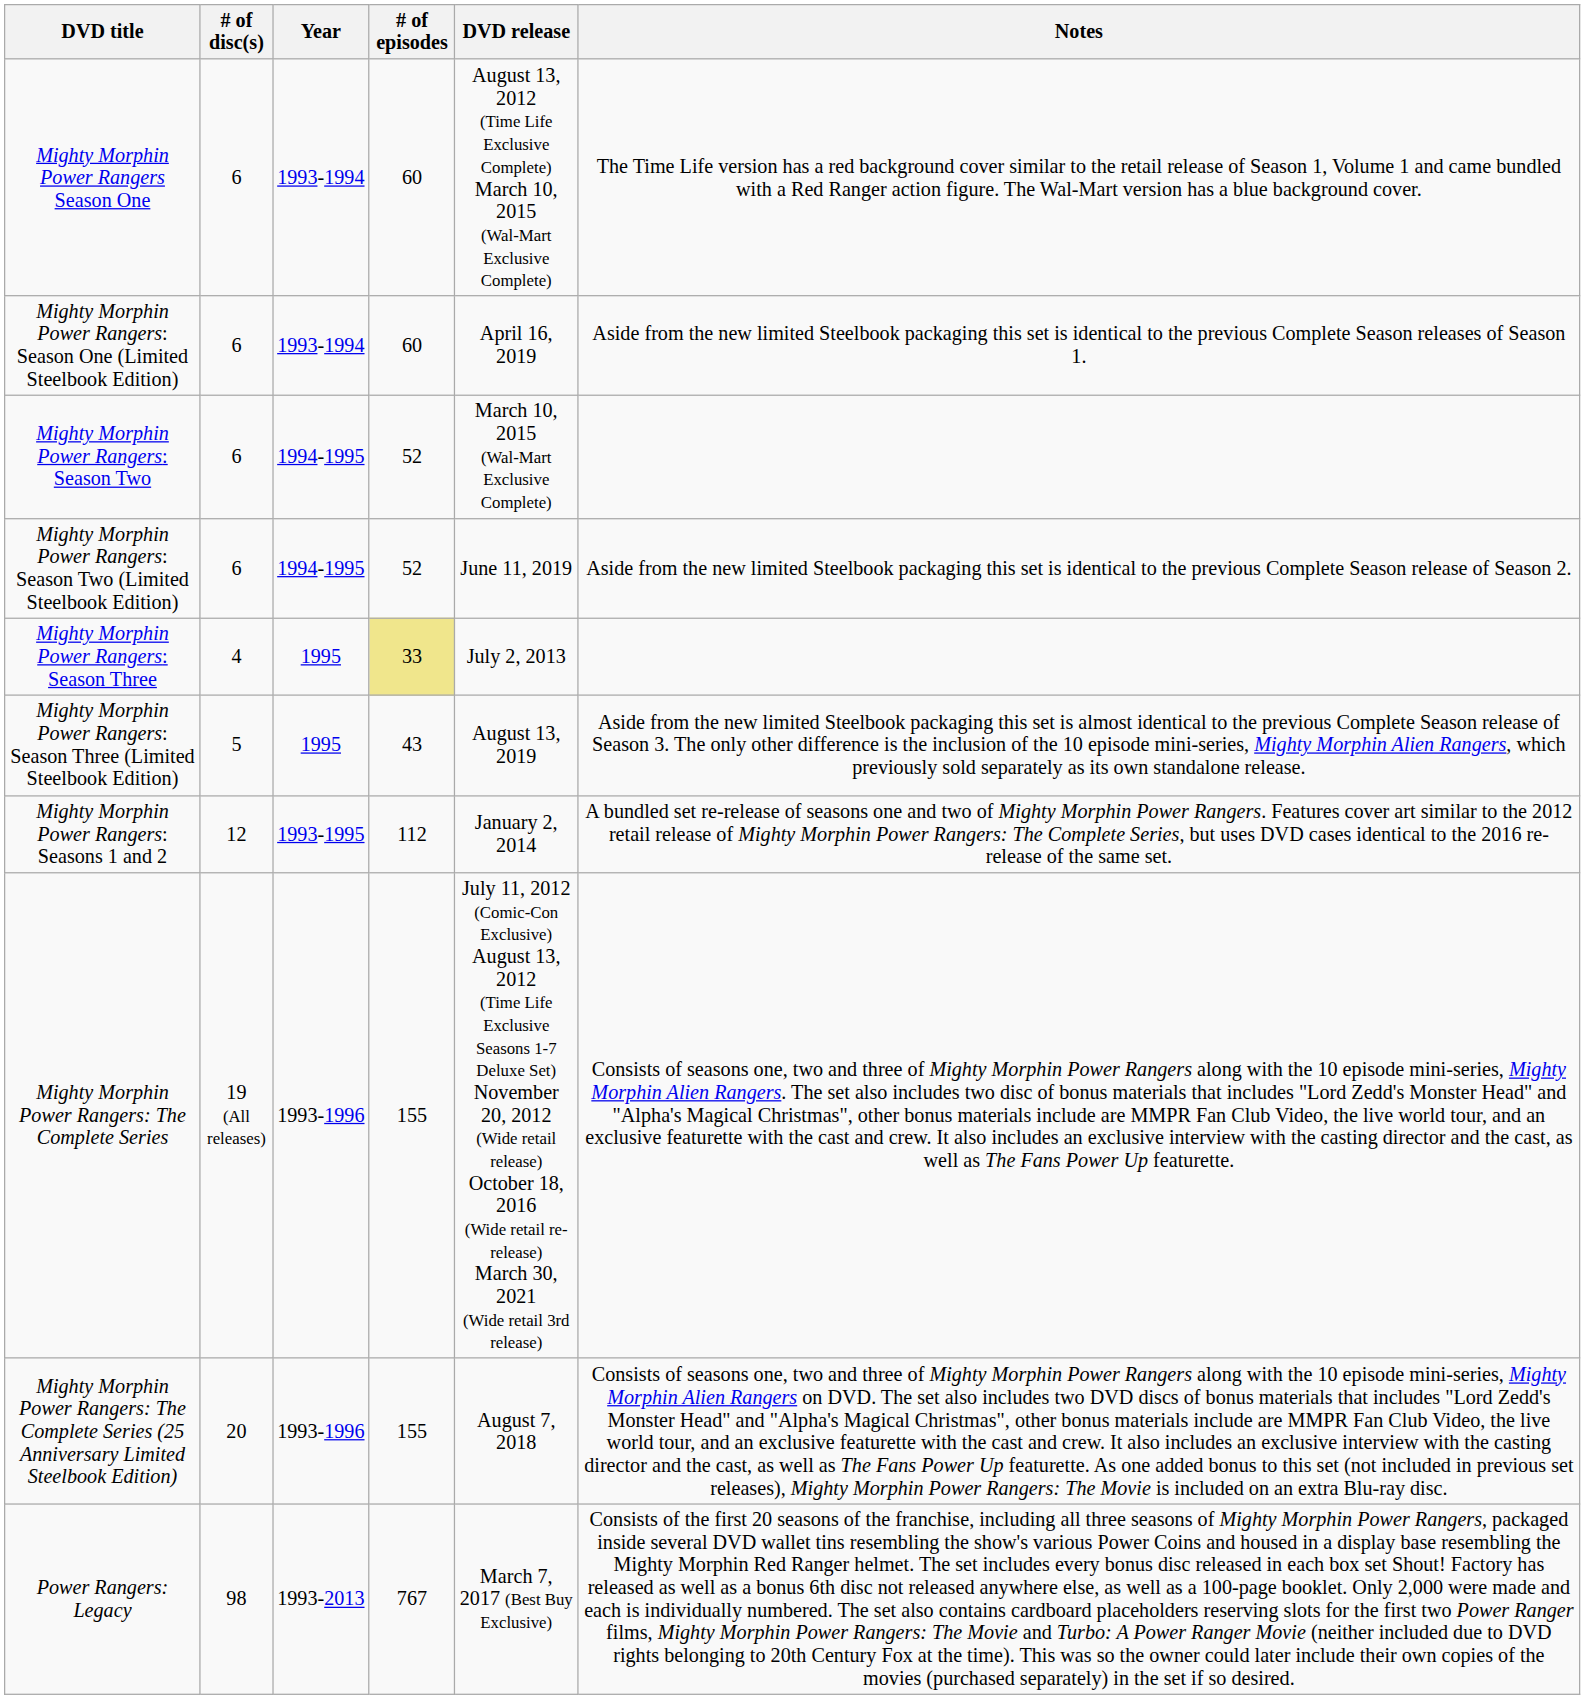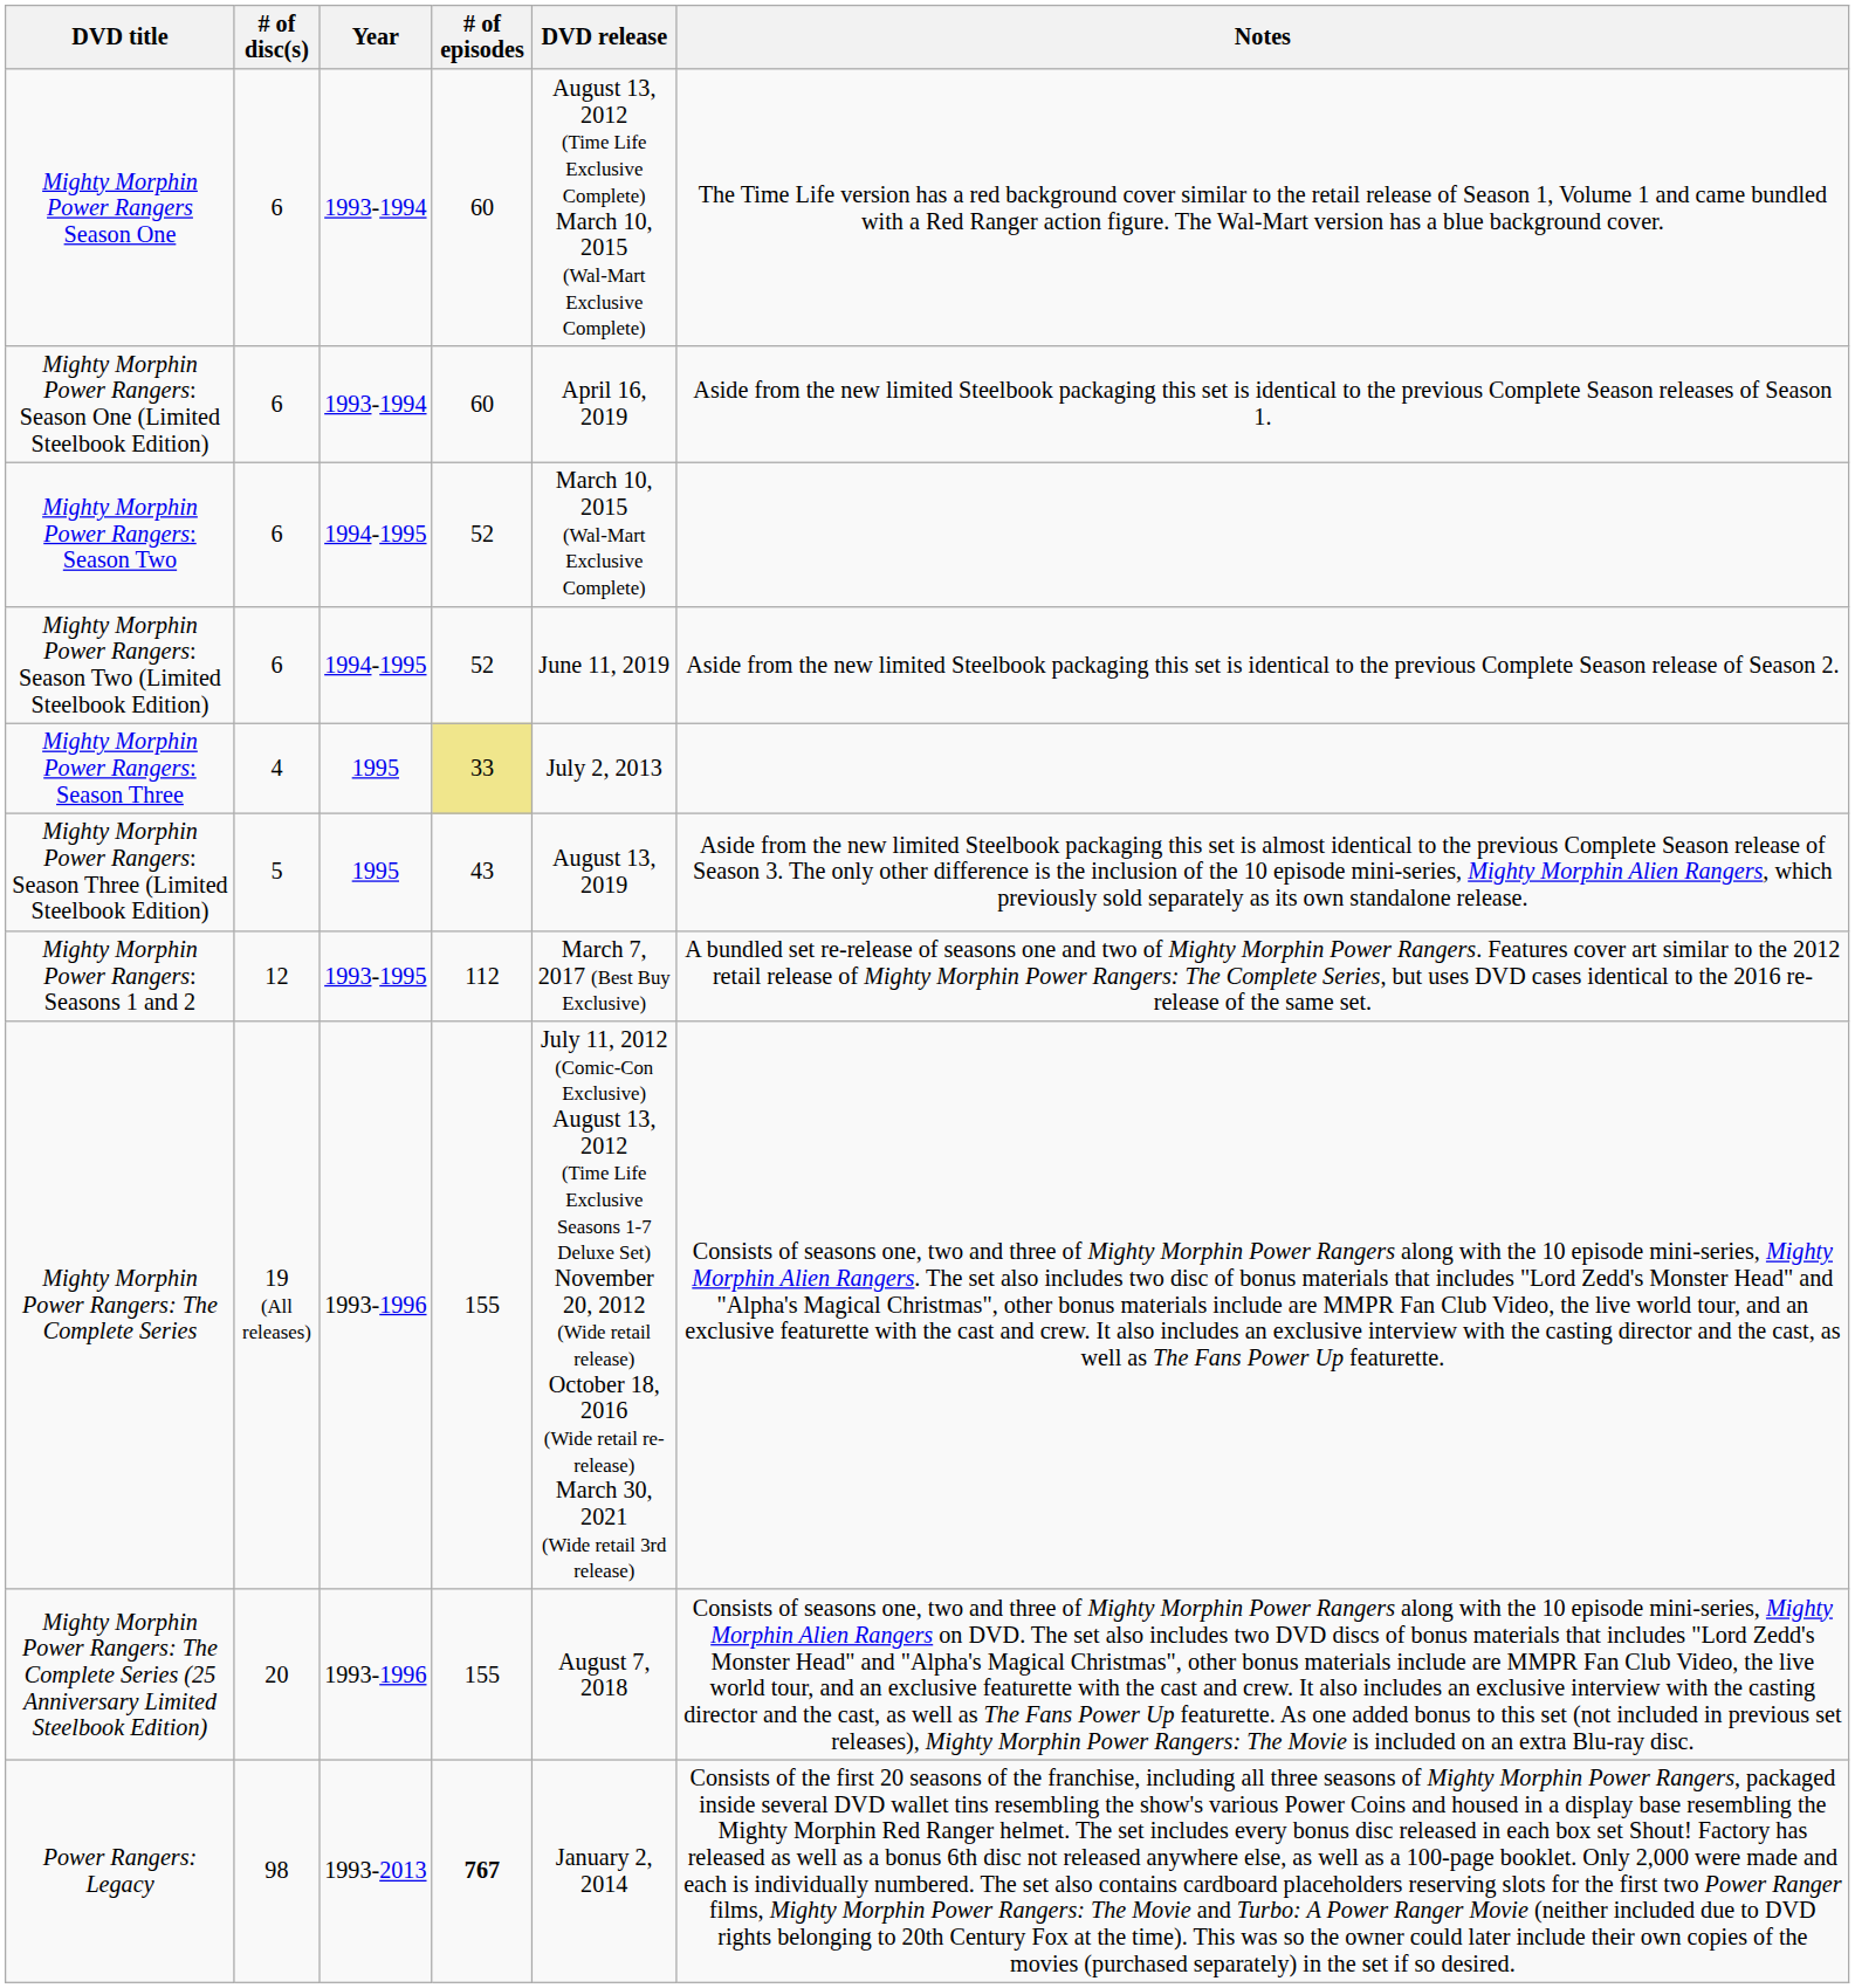Mighty Morphin Power Rangers: Seasons 1 and 2 | DVD release: January 2, 2014 -> March 7, 2017 (Best Buy Exclusive)
Power Rangers: Legacy | # of episodes: normal -> bold
Power Rangers: Legacy | DVD release: March 7, 2017 (Best Buy Exclusive) -> January 2, 2014
